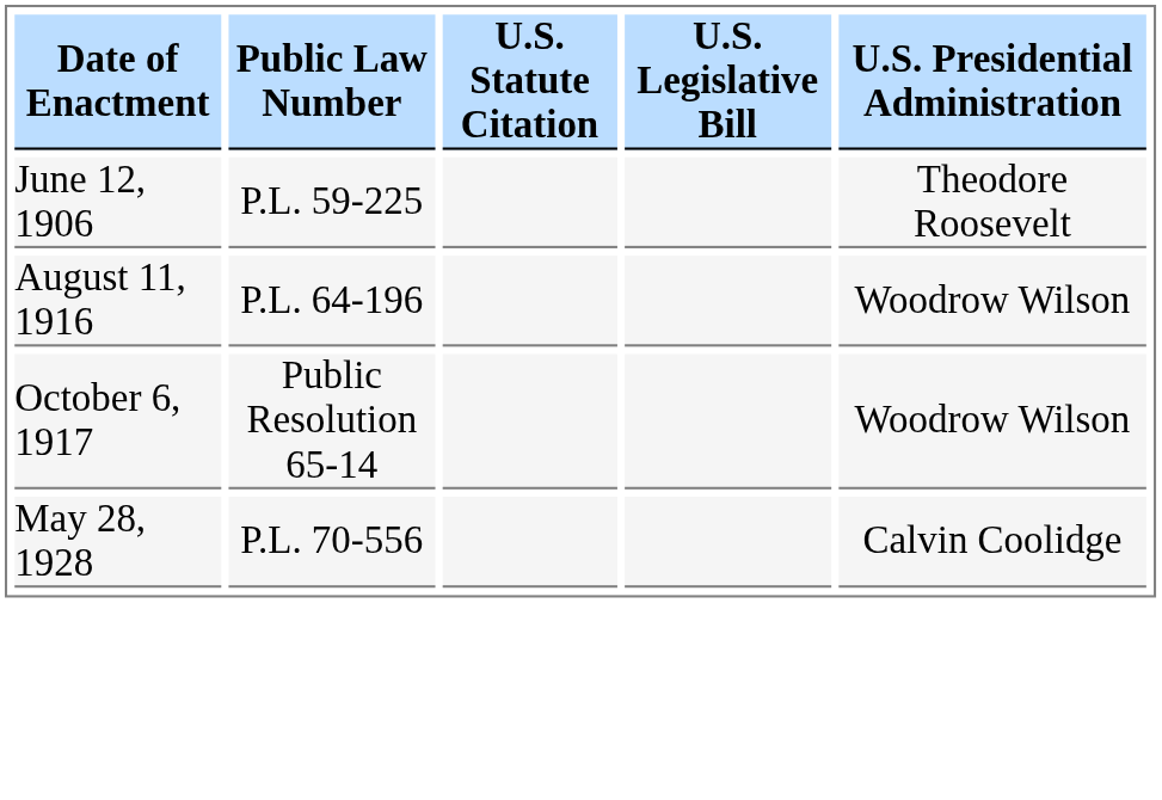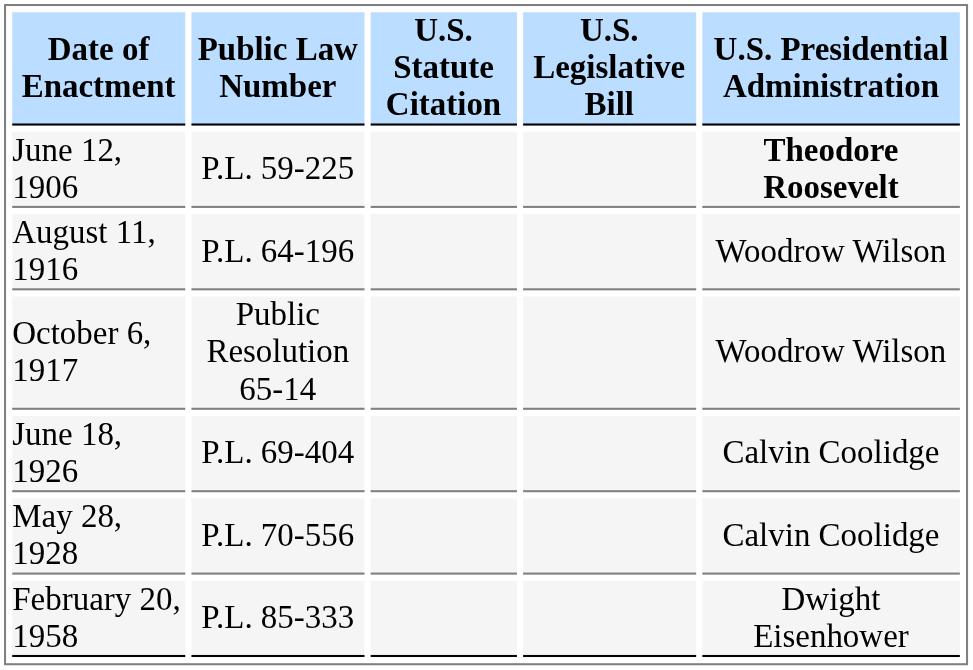June 12, 1906 | U.S. Presidential Administration: normal -> bold
+ row: June 18, 1926 | P.L. 69-404 | Calvin Coolidge
+ row: February 20, 1958 | P.L. 85-333 | Dwight Eisenhower
